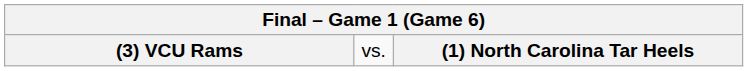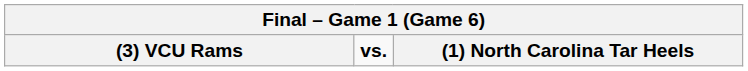(3) VCU Rams | column 2: normal -> bold
